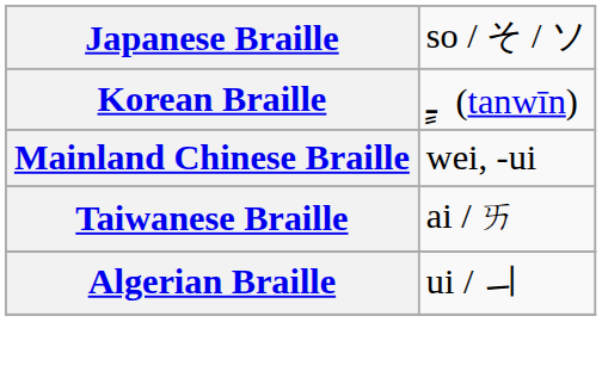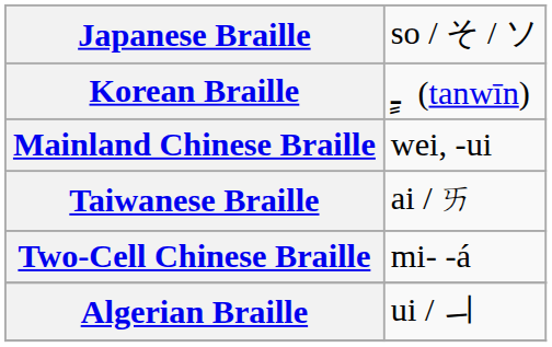+ row: Two-Cell Chinese Braille | mi- -á
